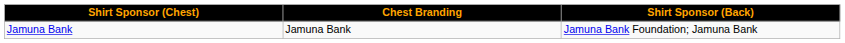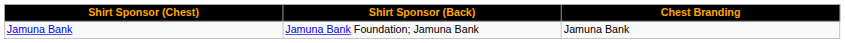columns swapped: Shirt Sponsor (Back) <-> Chest Branding
